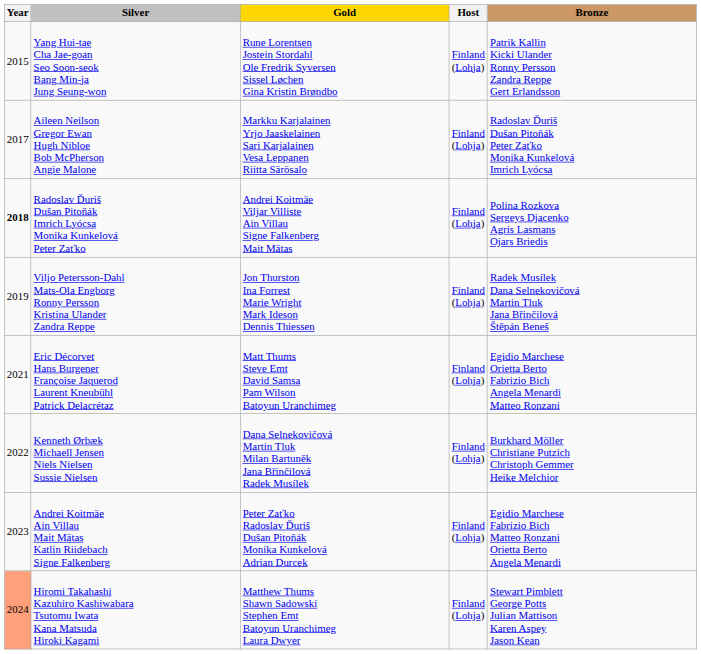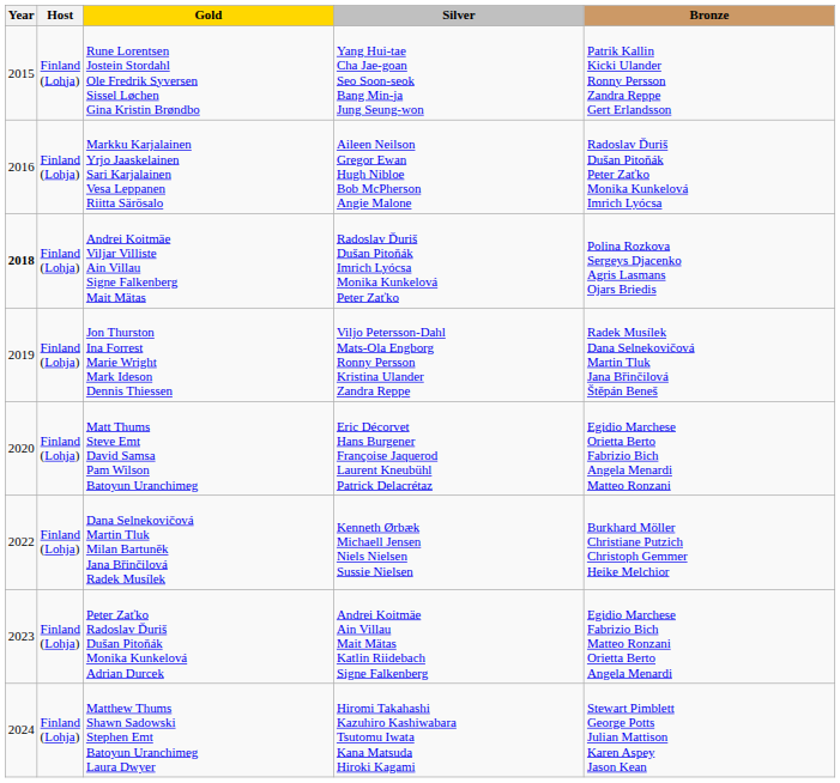columns swapped: Host <-> Silver
row 3 | Year: 2017 -> 2016
row 6 | Year: 2021 -> 2020
row 9 | Year: lightsalmon background -> no background
